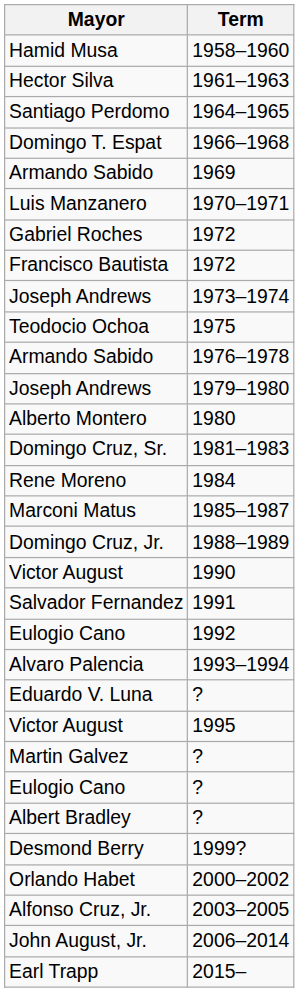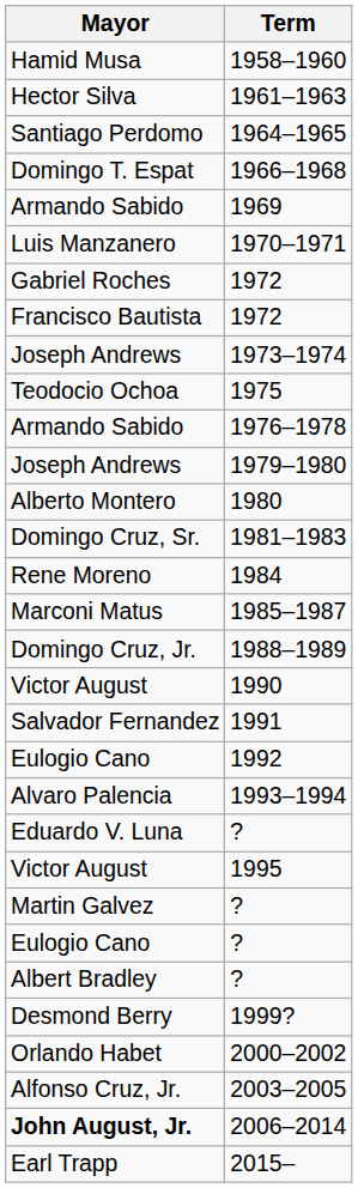row 31 | Mayor: normal -> bold
